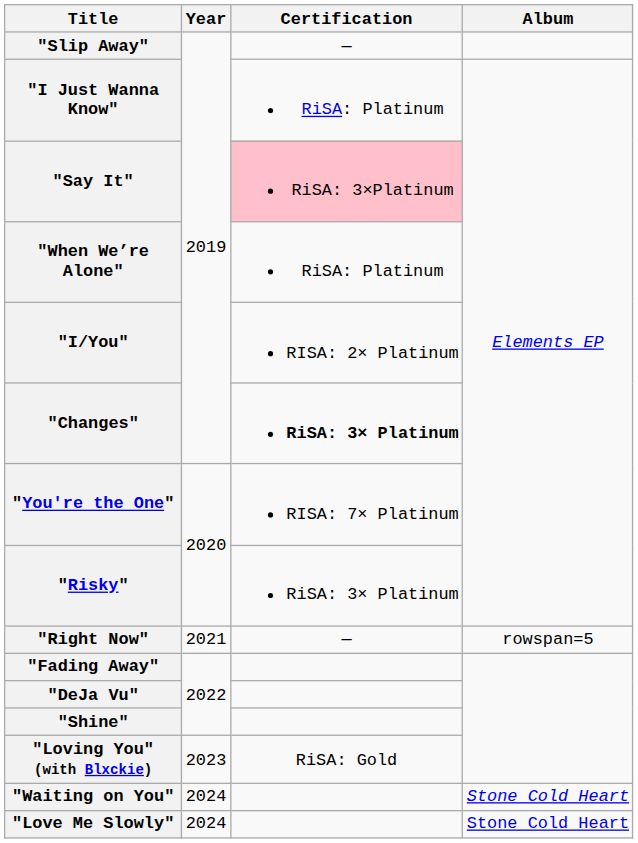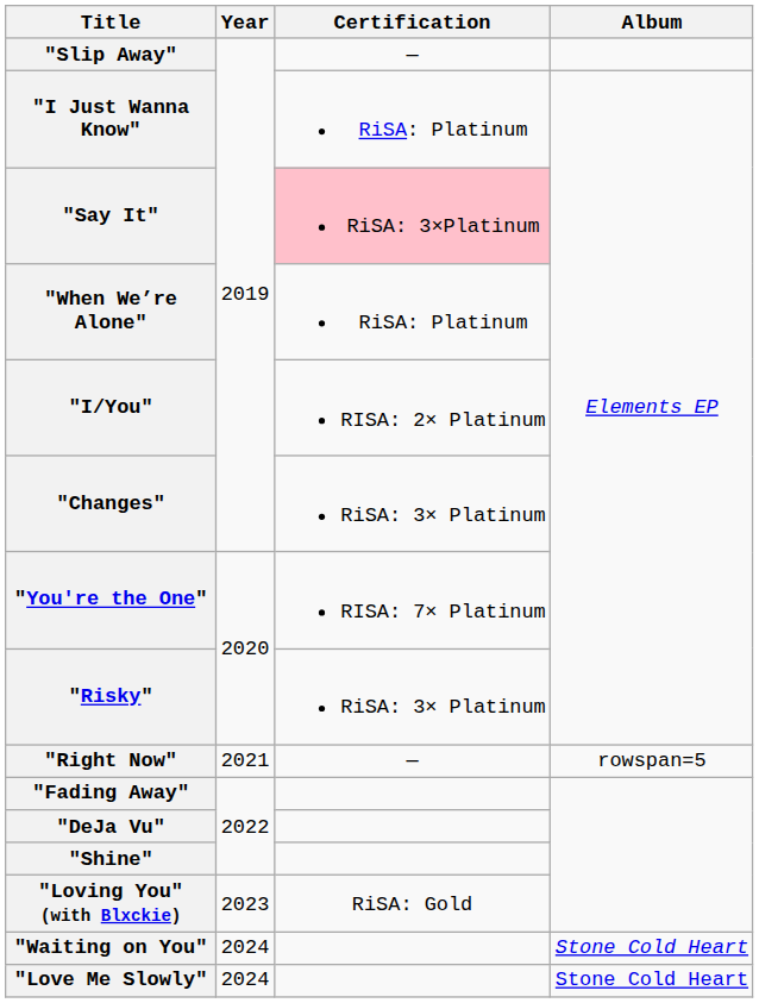"Changes" | Certification: bold -> normal
